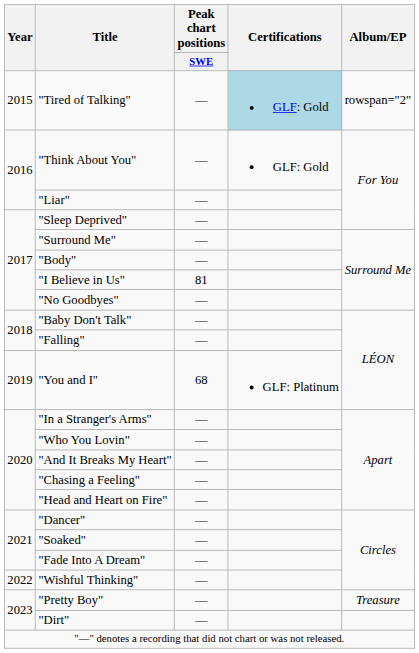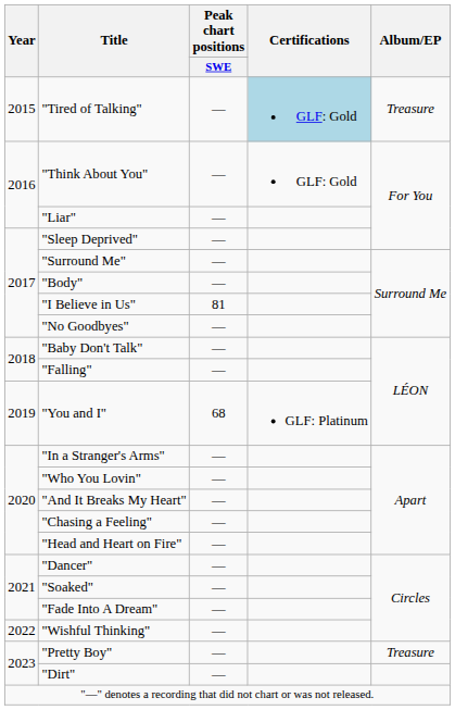"Tired of Talking" | Album/EP: rowspan="2" -> Treasure
